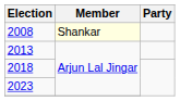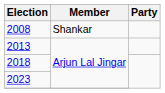2008 | Member: lightyellow background -> no background
